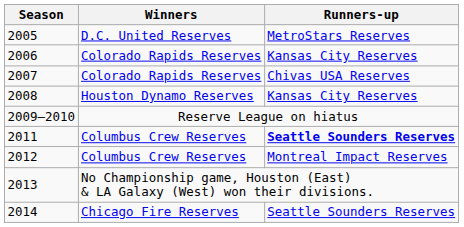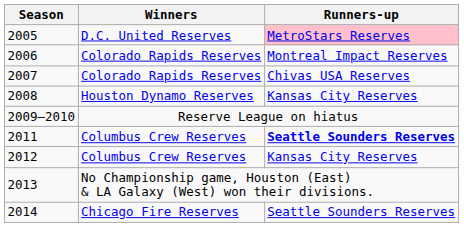2005 | Runners-up: no background -> pink background
2006 | Runners-up: Kansas City Reserves -> Montreal Impact Reserves
2012 | Runners-up: Montreal Impact Reserves -> Kansas City Reserves
